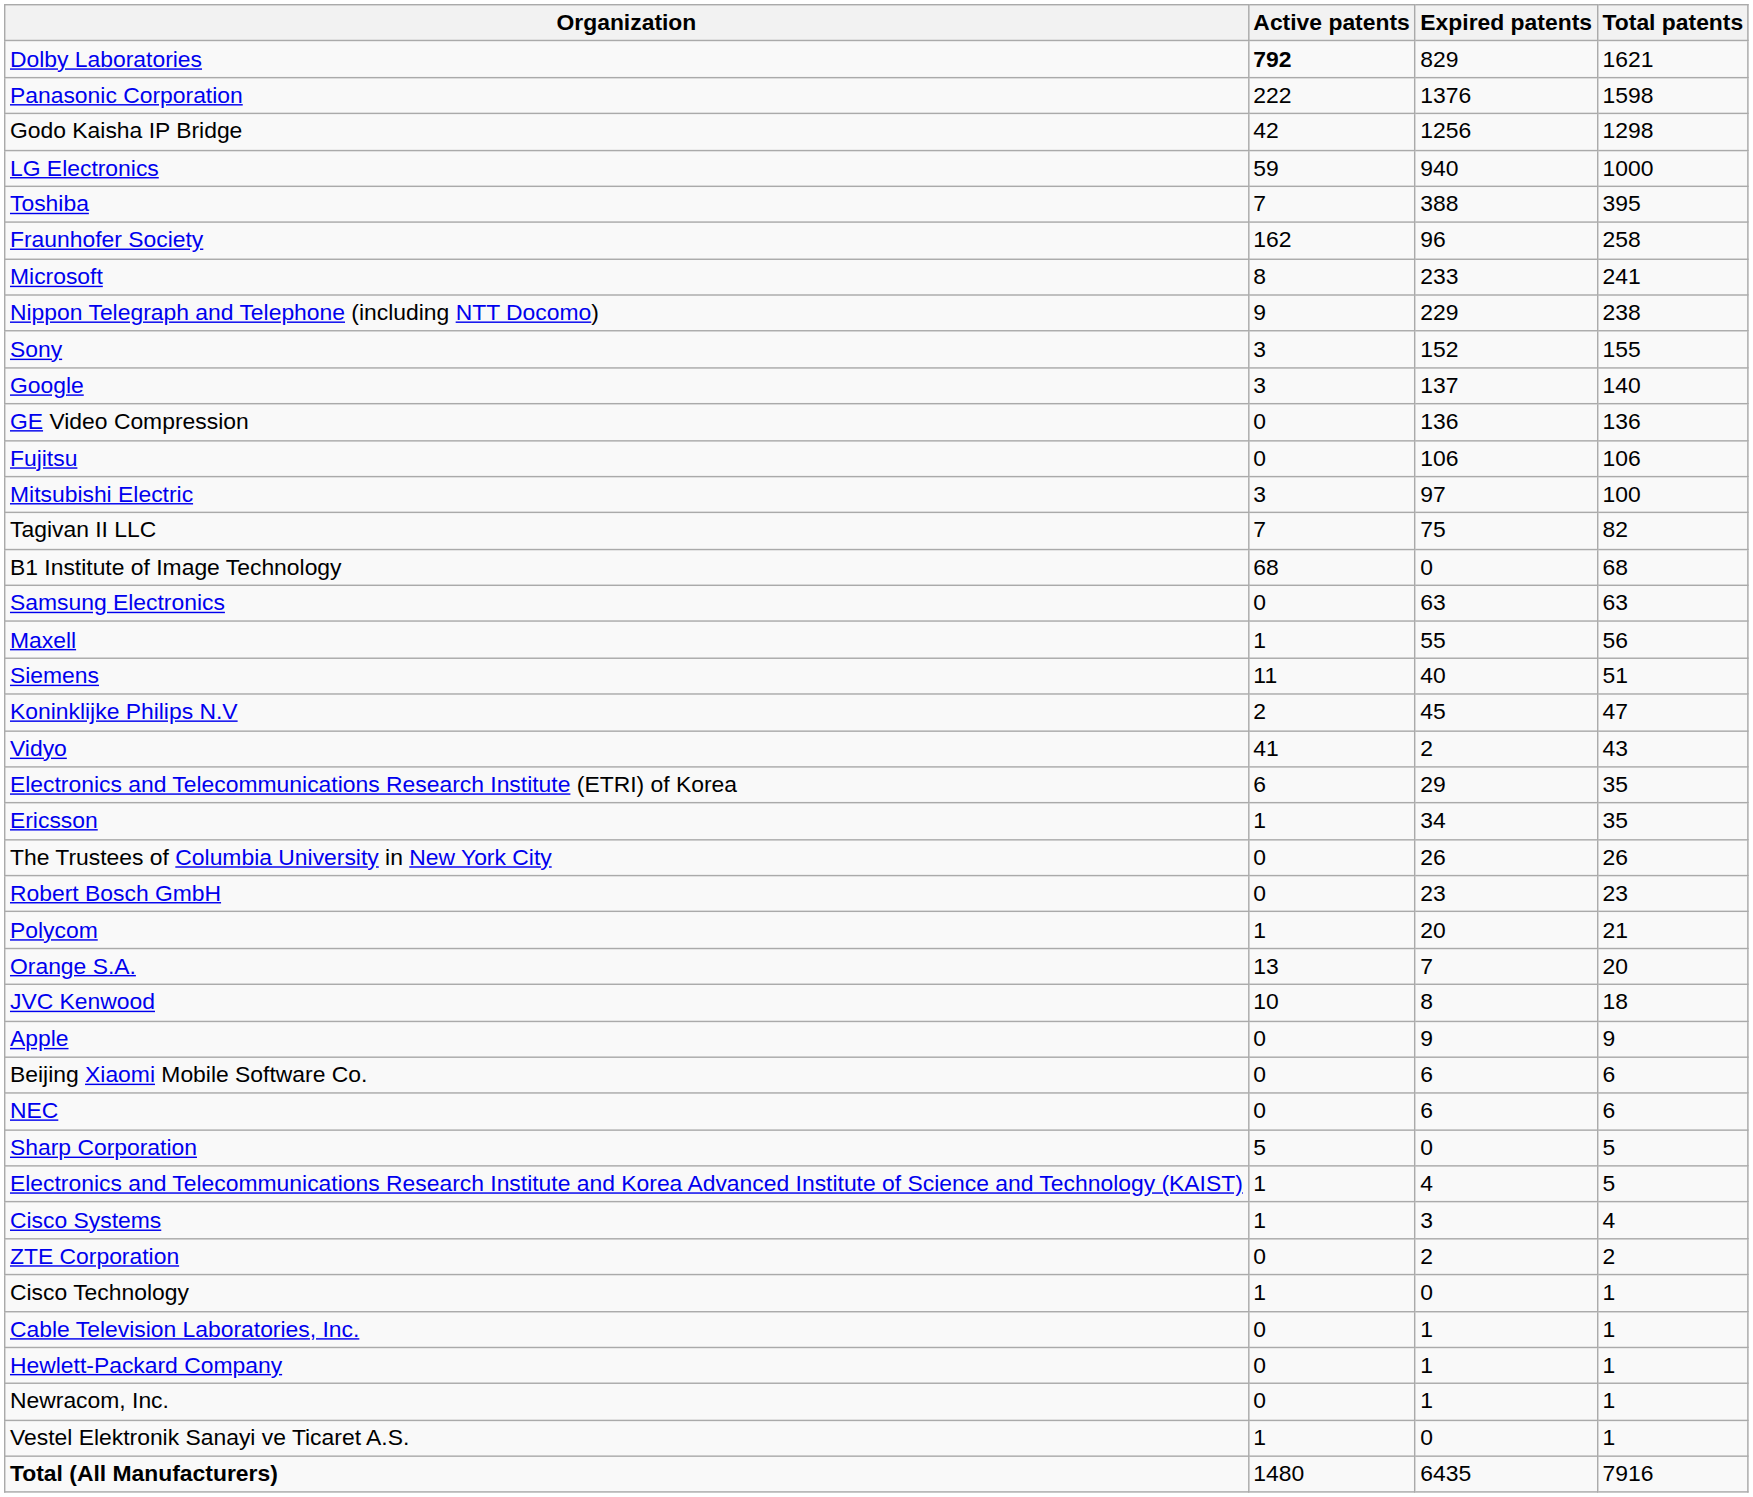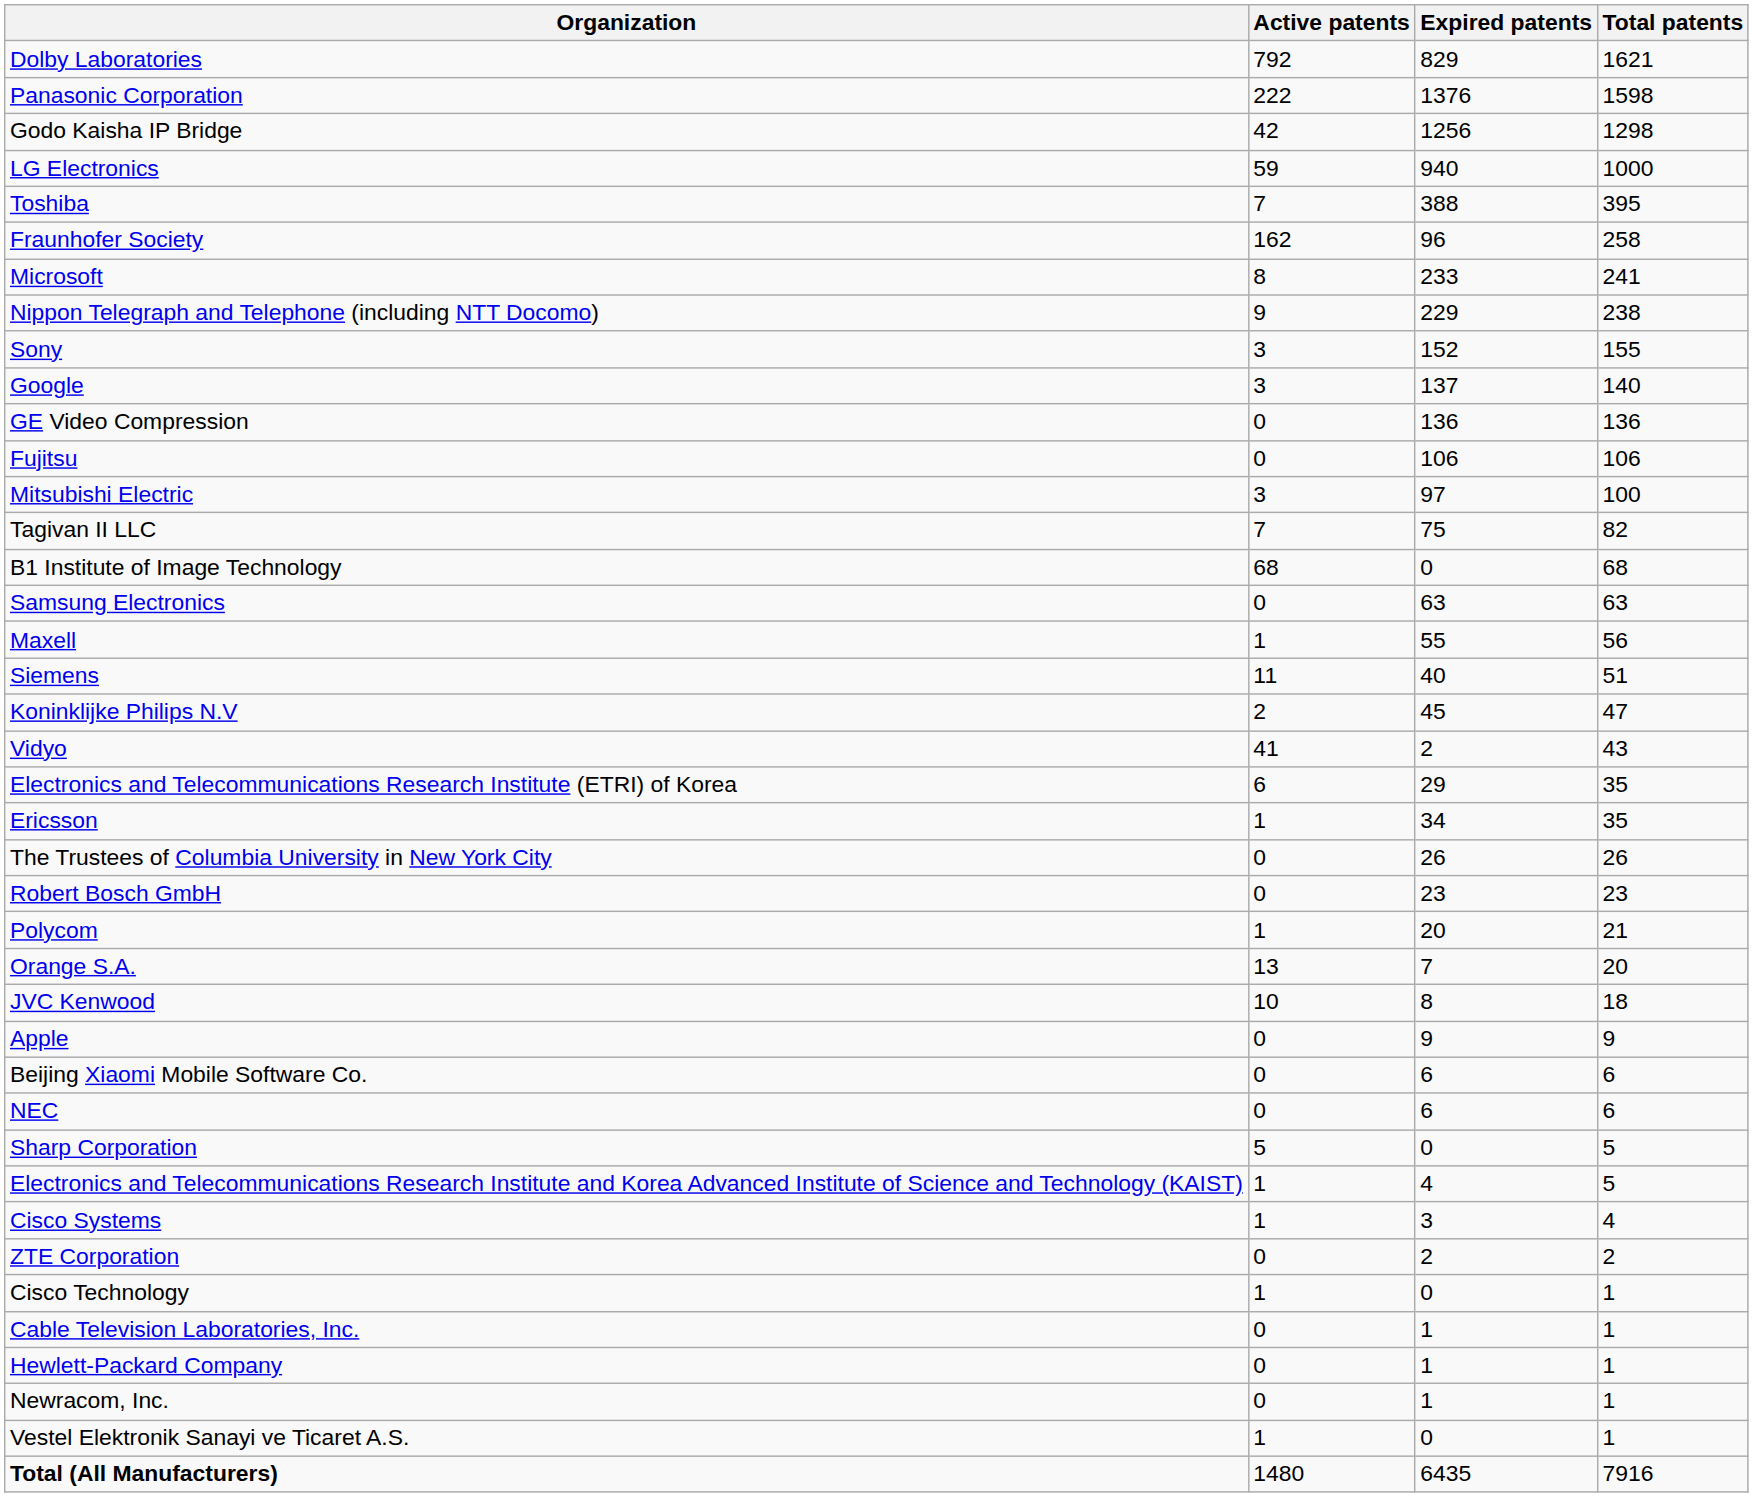Dolby Laboratories | Active patents: bold -> normal
